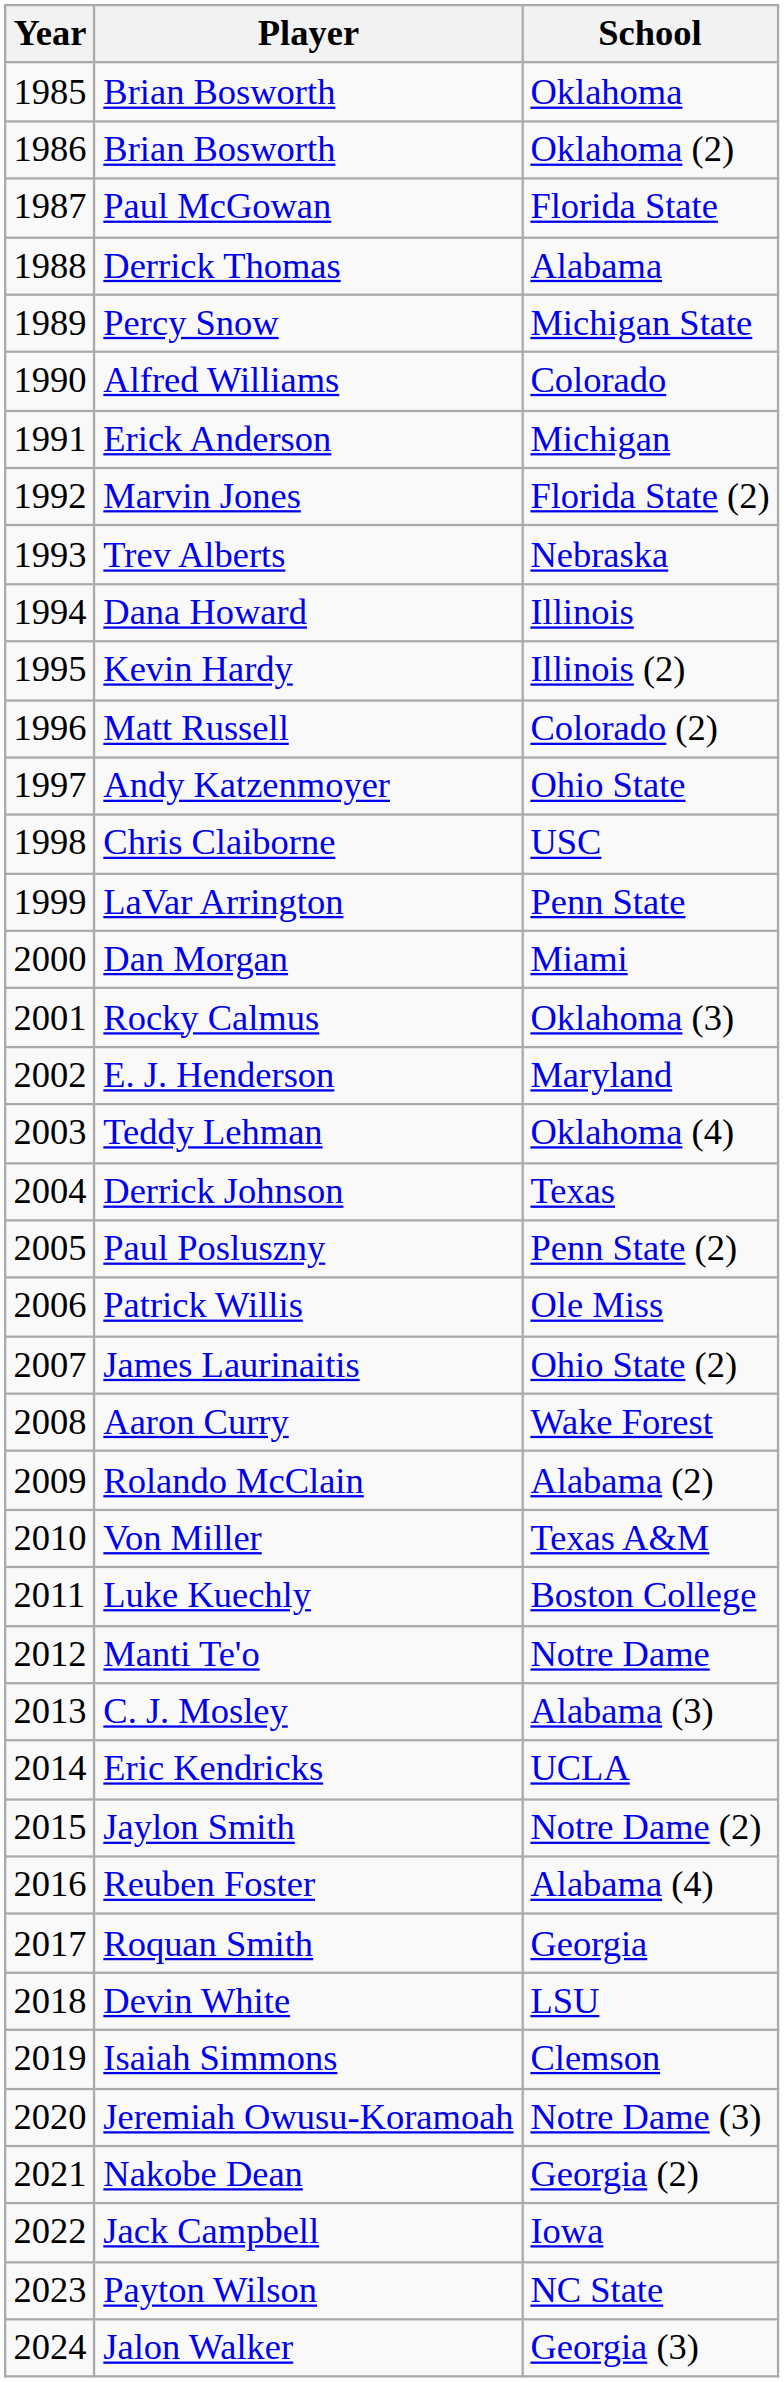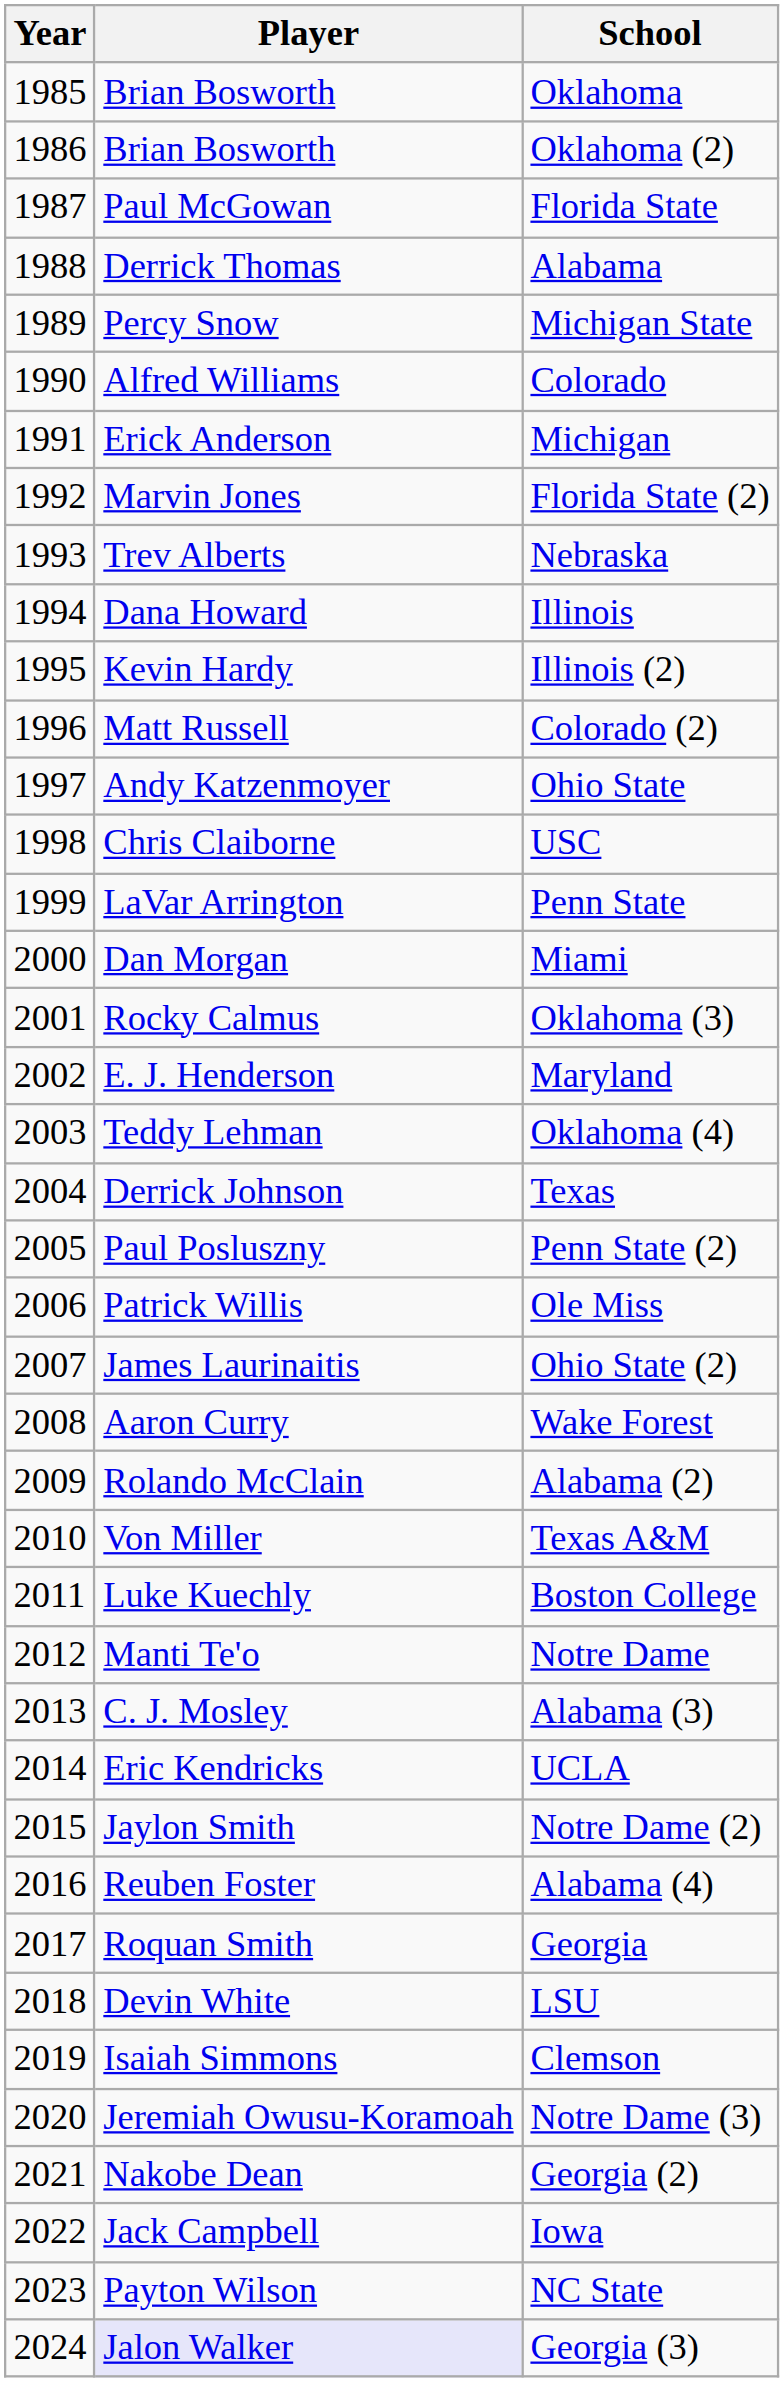Georgia (3) | Player: no background -> lavender background
